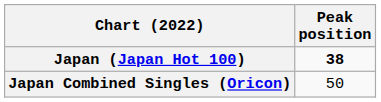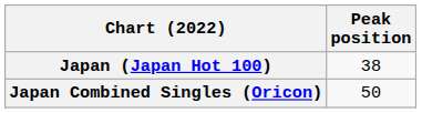Japan (Japan Hot 100) | Peak position: bold -> normal
